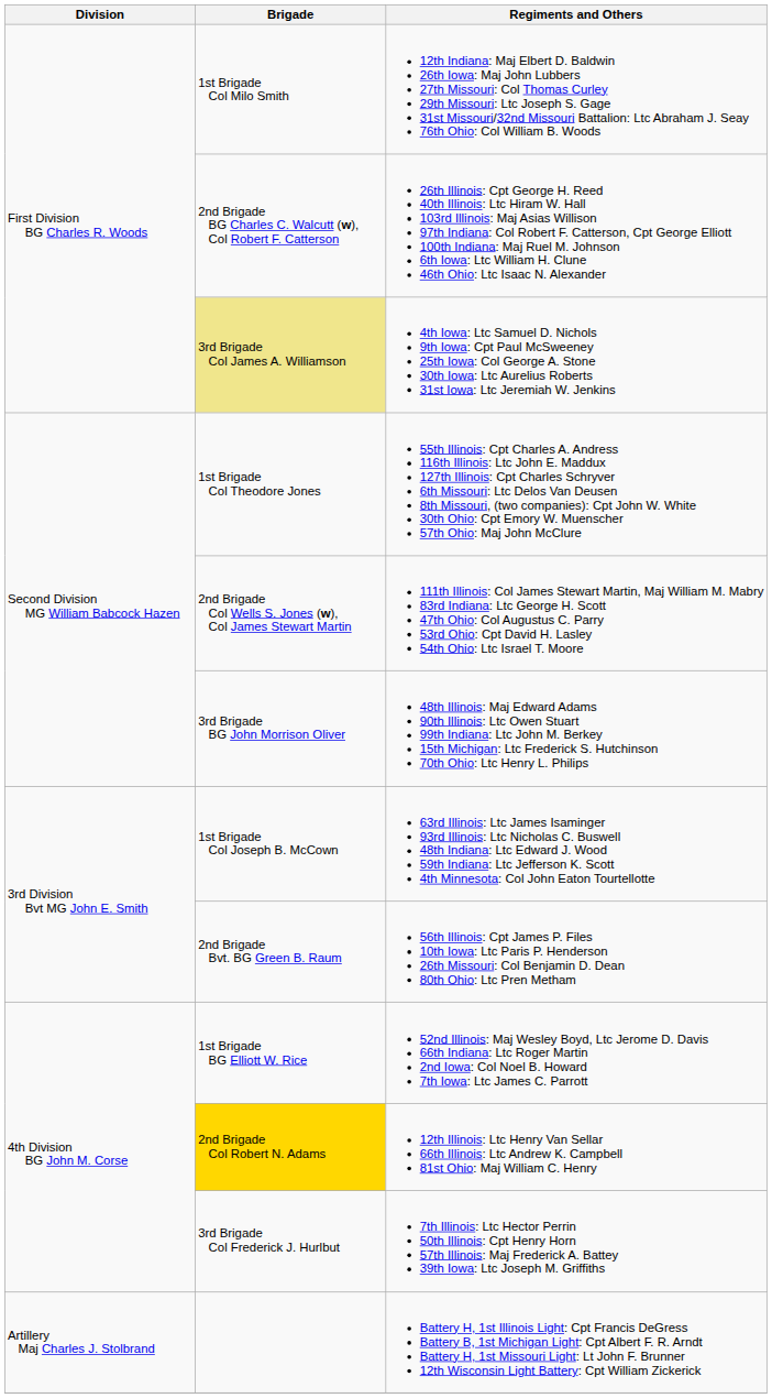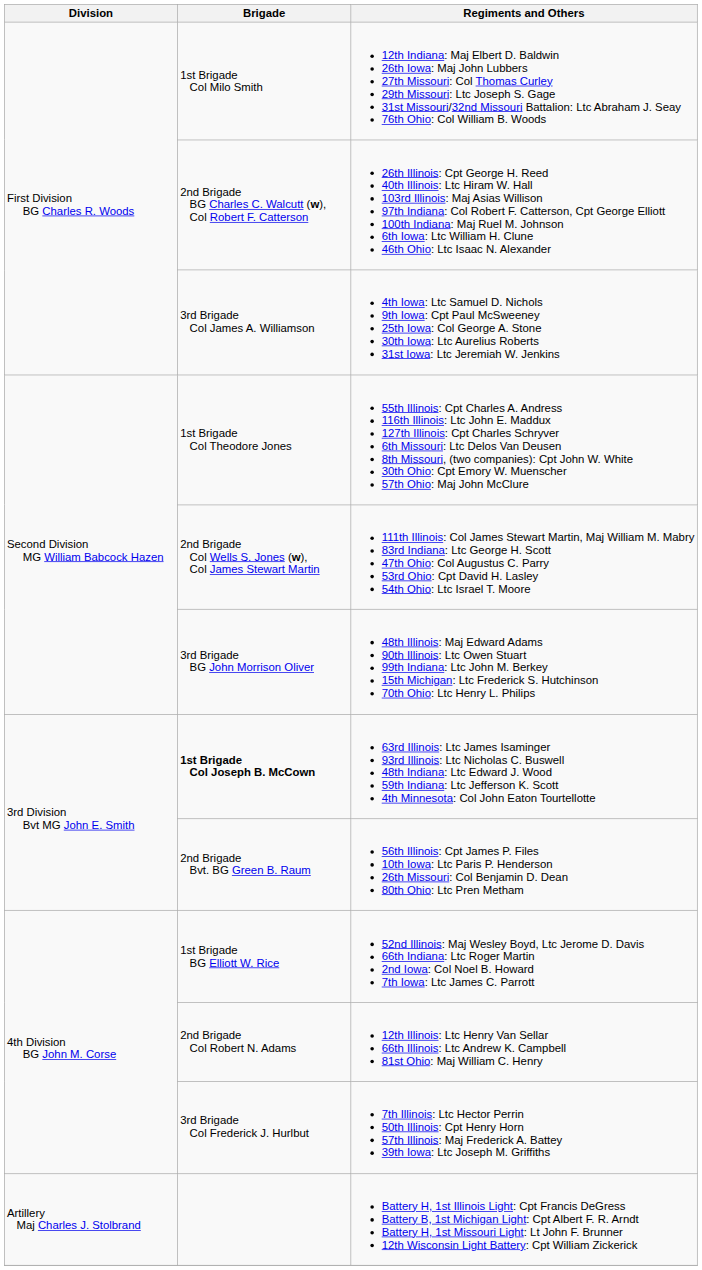3rd Brigade Col James A. Williamson | Brigade: khaki background -> no background
1st Brigade Col Joseph B. McCown | Brigade: normal -> bold
2nd Brigade Col Robert N. Adams | Brigade: gold background -> no background
